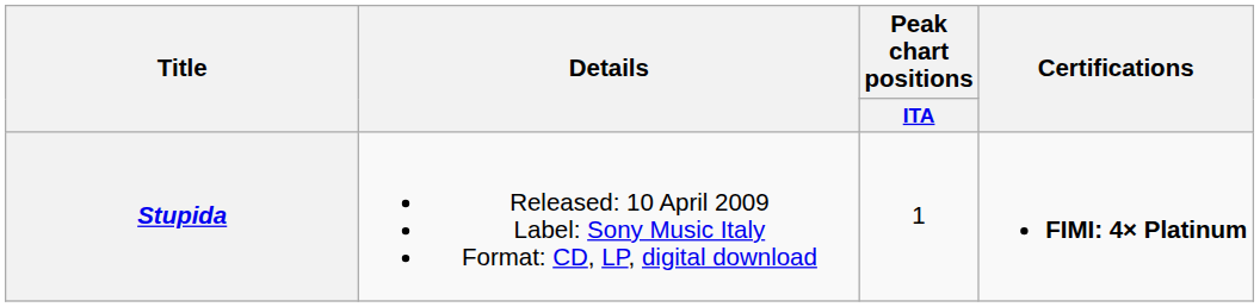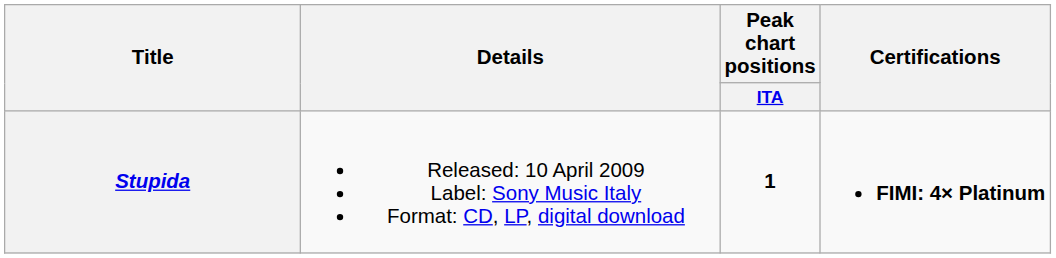Stupida | Peak chart positions / ITA: normal -> bold
